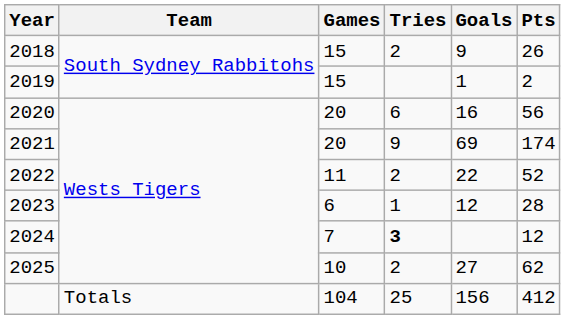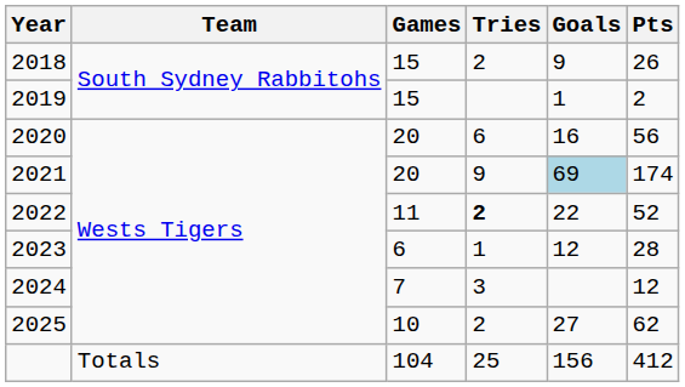2021 | Goals: no background -> lightblue background
2022 | Tries: normal -> bold
2024 | Tries: bold -> normal
